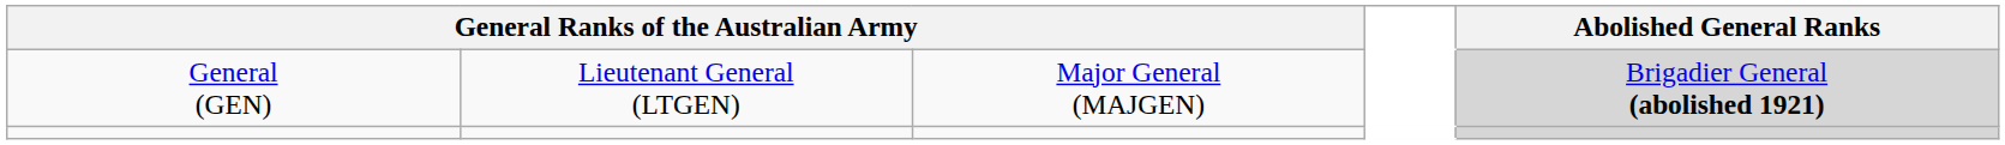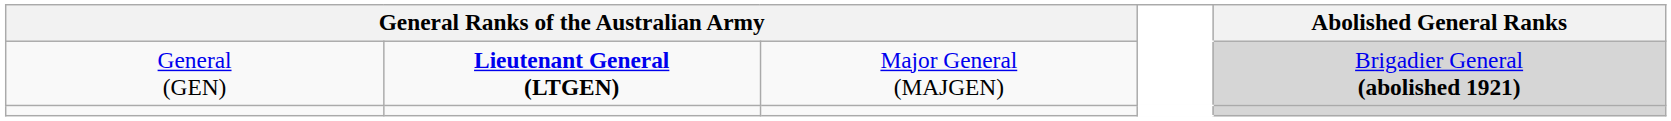General (GEN) | column 2: normal -> bold
